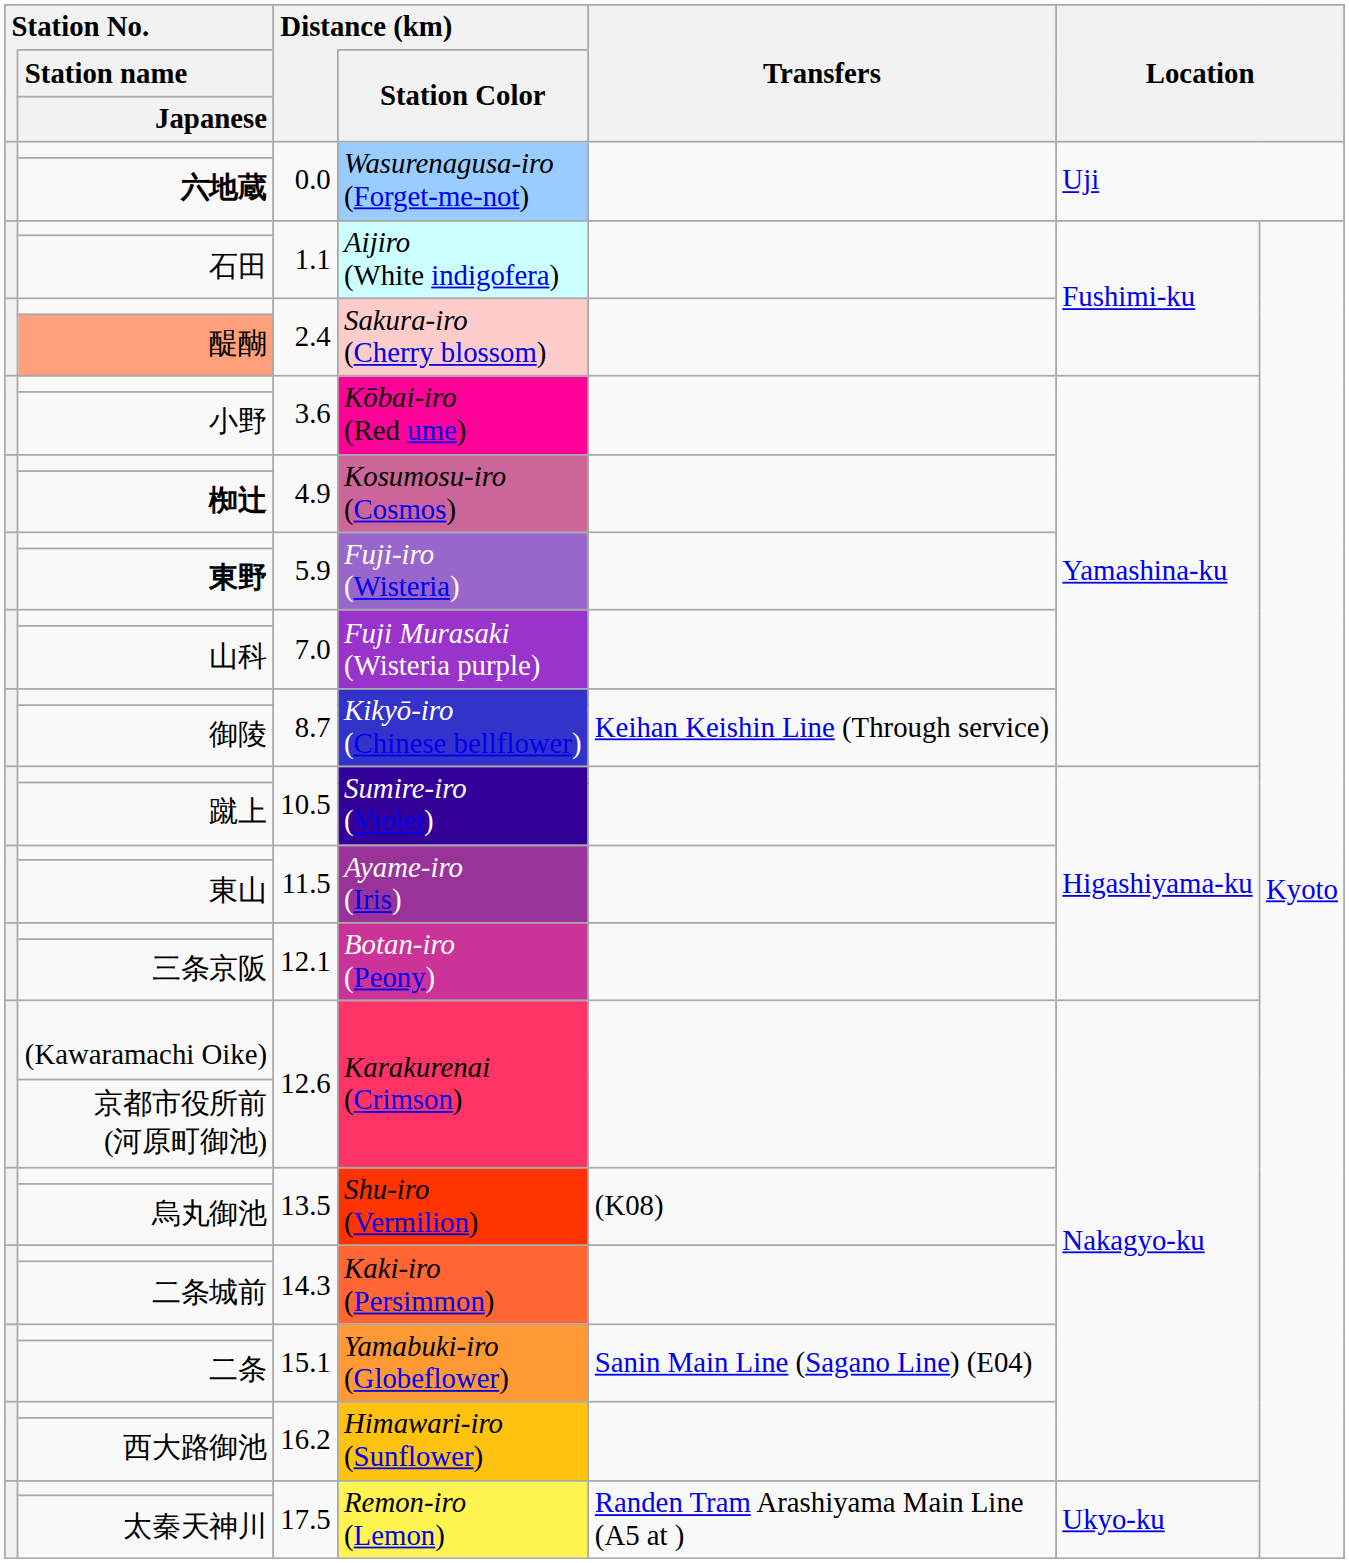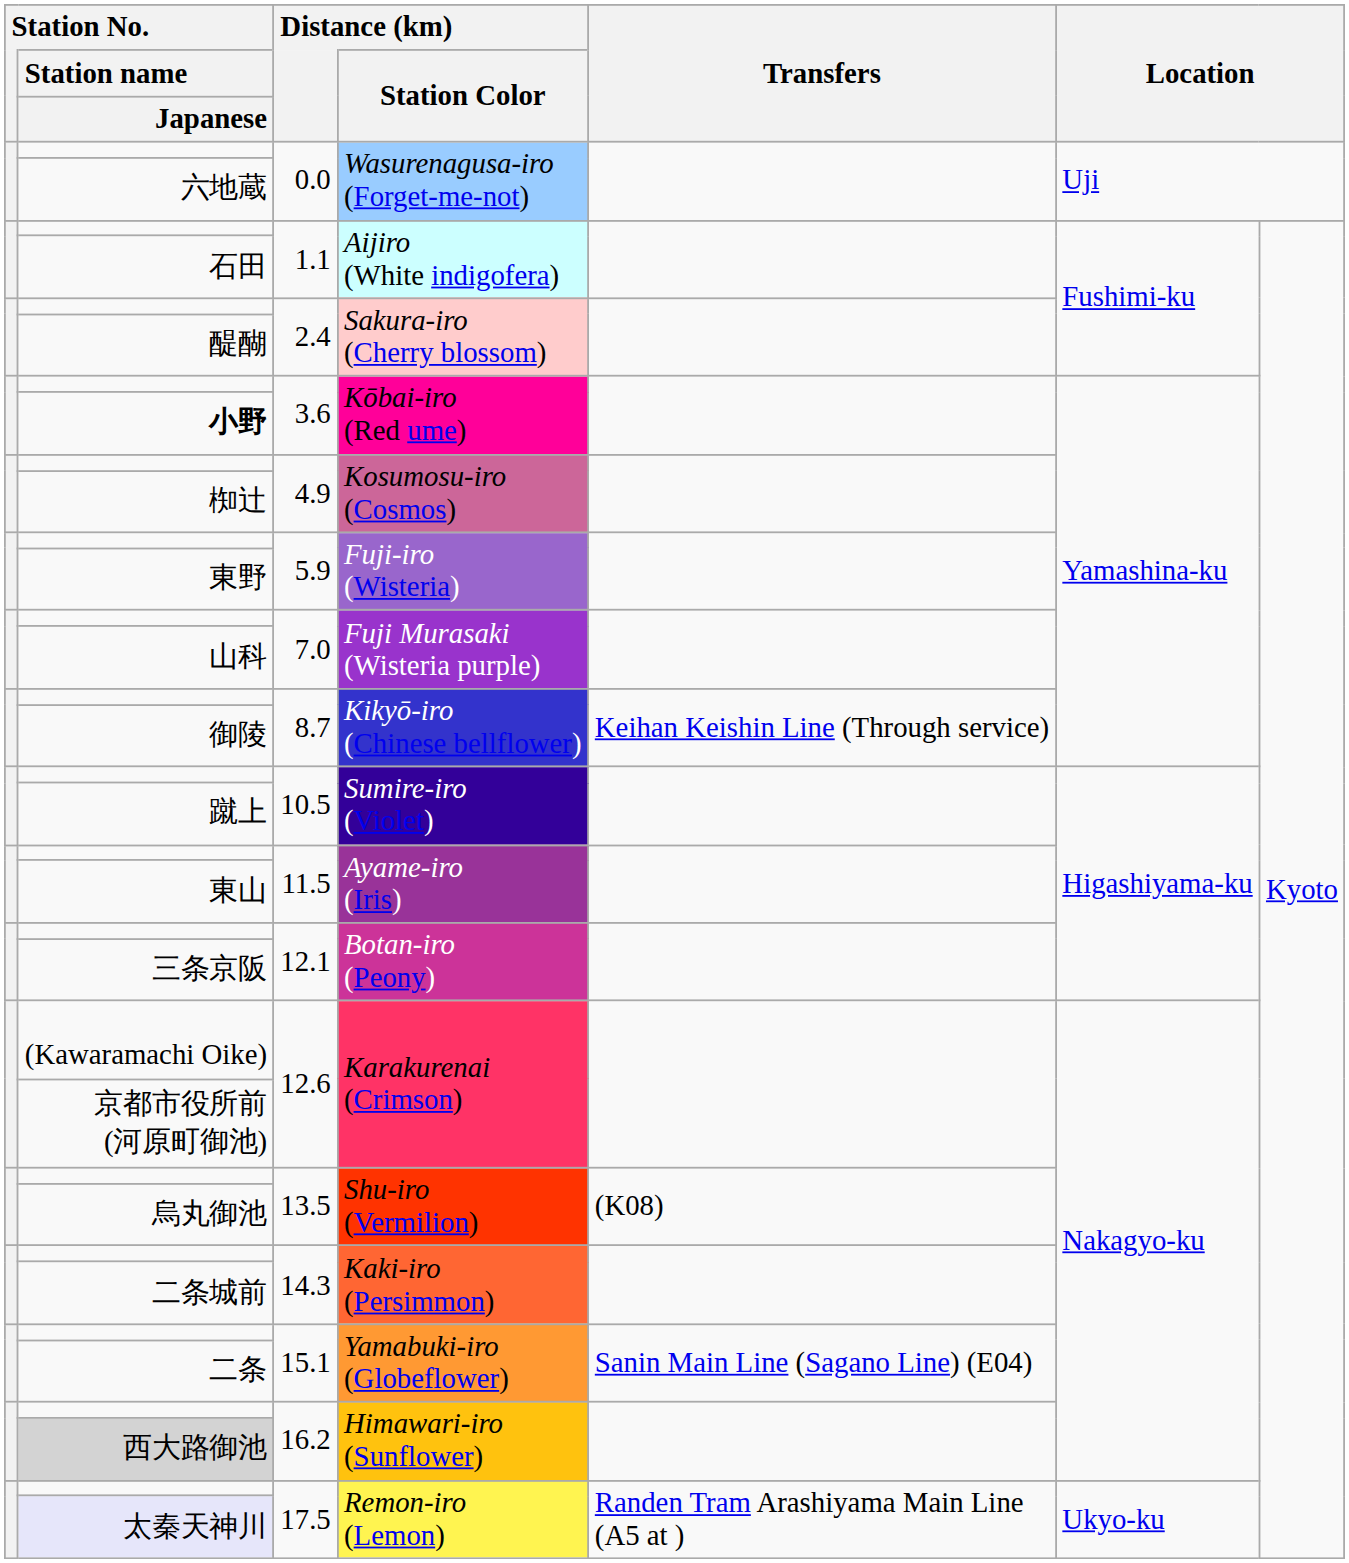六地蔵 | Station No. / Station name / Japanese: bold -> normal
醍醐 | Station No. / Station name / Japanese: lightsalmon background -> no background
小野 | Station No. / Station name / Japanese: normal -> bold
椥辻 | Station No. / Station name / Japanese: bold -> normal
東野 | Station No. / Station name / Japanese: bold -> normal
西大路御池 | Station No. / Station name / Japanese: no background -> lightgrey background
太秦天神川 | Station No. / Station name / Japanese: no background -> lavender background
